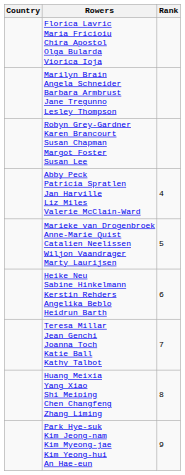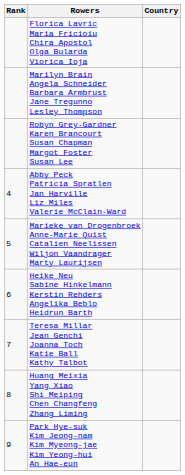columns swapped: Rank <-> Country
